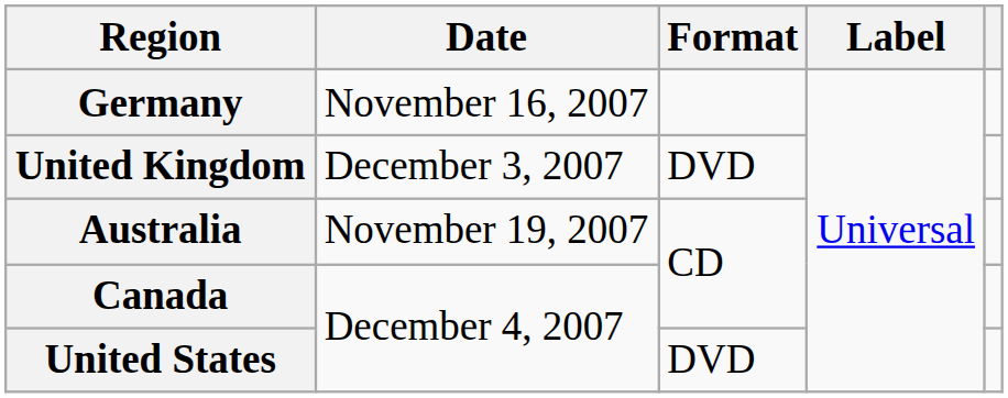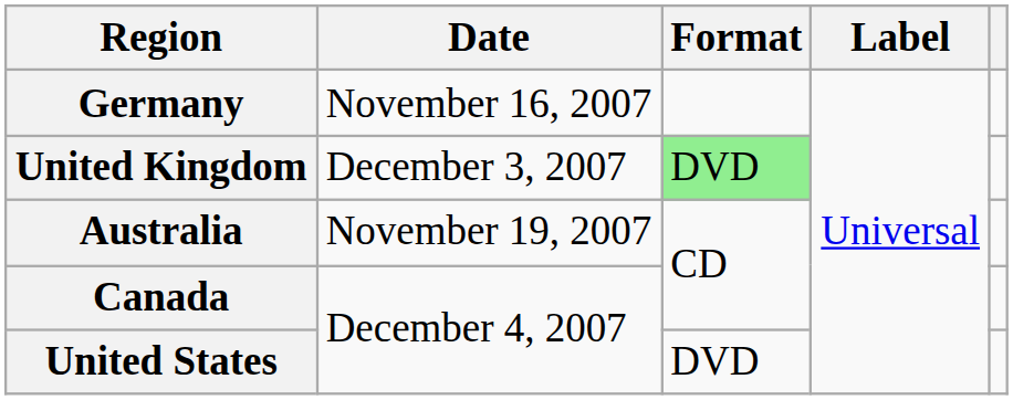United Kingdom | Format: no background -> lightgreen background
